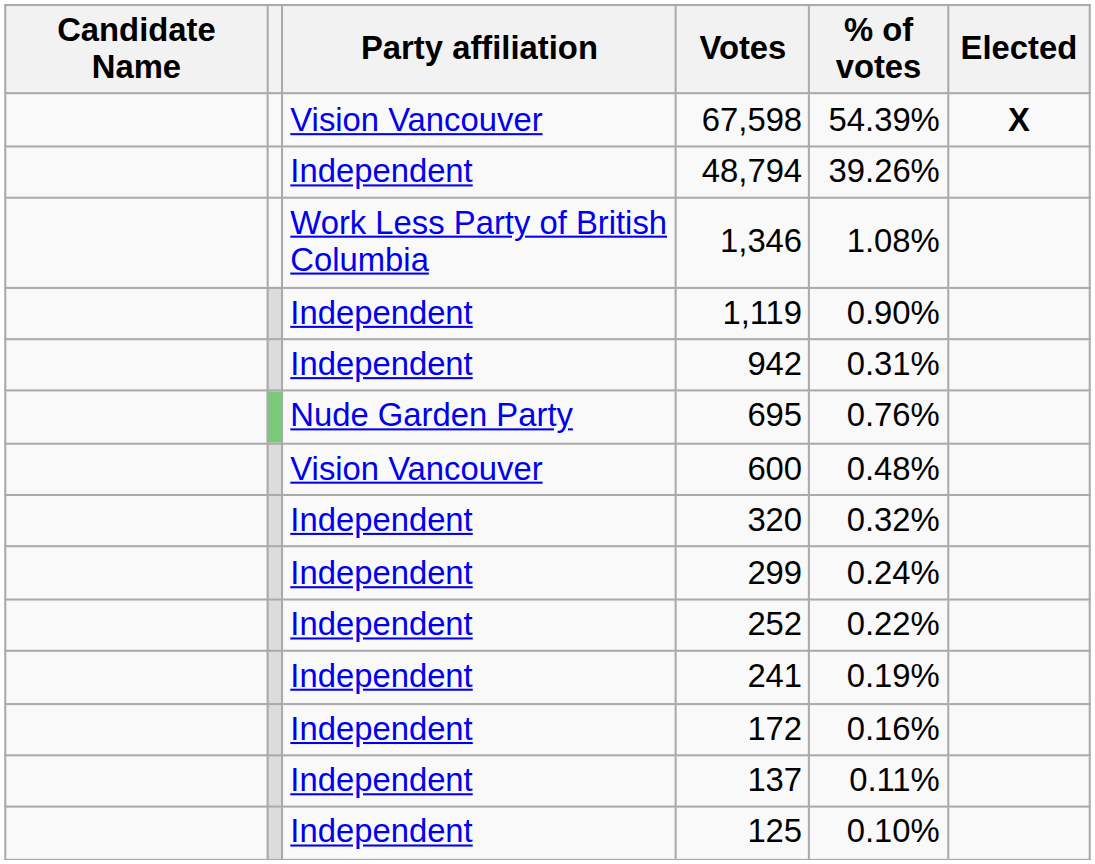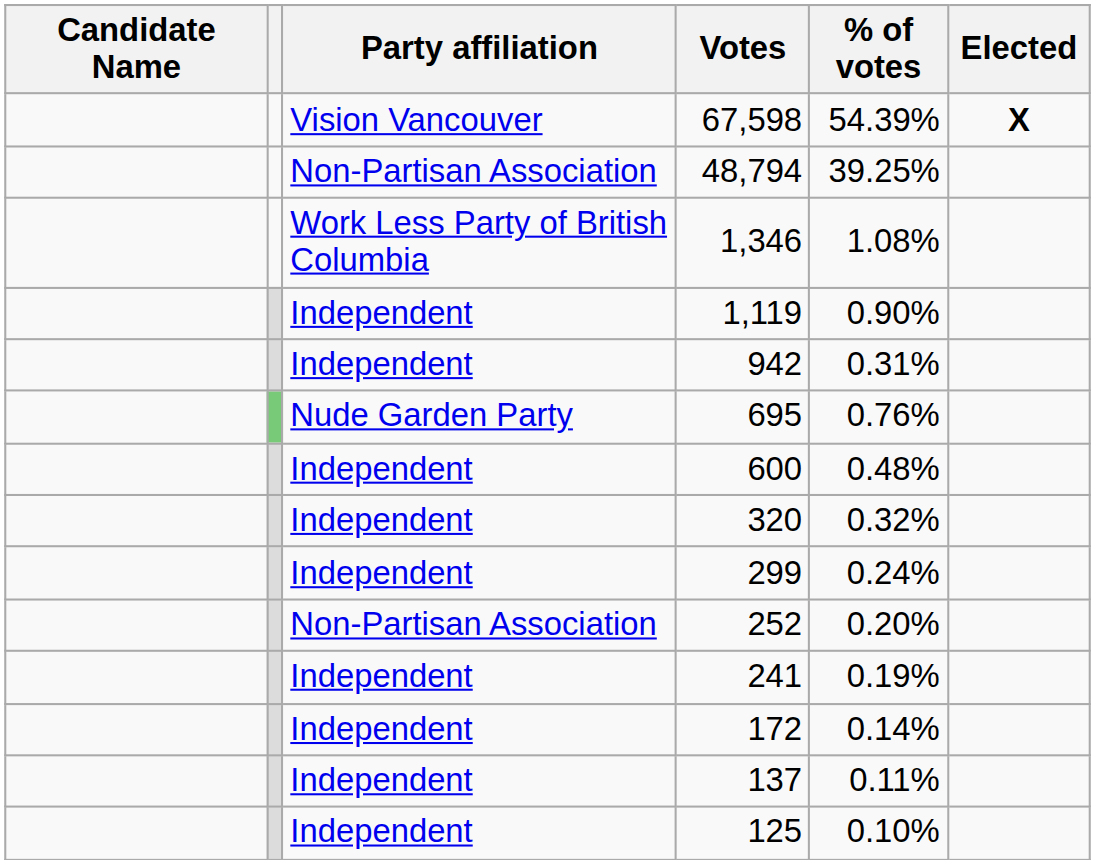48,794 | Party affiliation: Independent -> Non-Partisan Association
48,794 | % of votes: 39.26% -> 39.25%
600 | Party affiliation: Vision Vancouver -> Independent
252 | Party affiliation: Independent -> Non-Partisan Association
252 | % of votes: 0.22% -> 0.20%
172 | % of votes: 0.16% -> 0.14%
